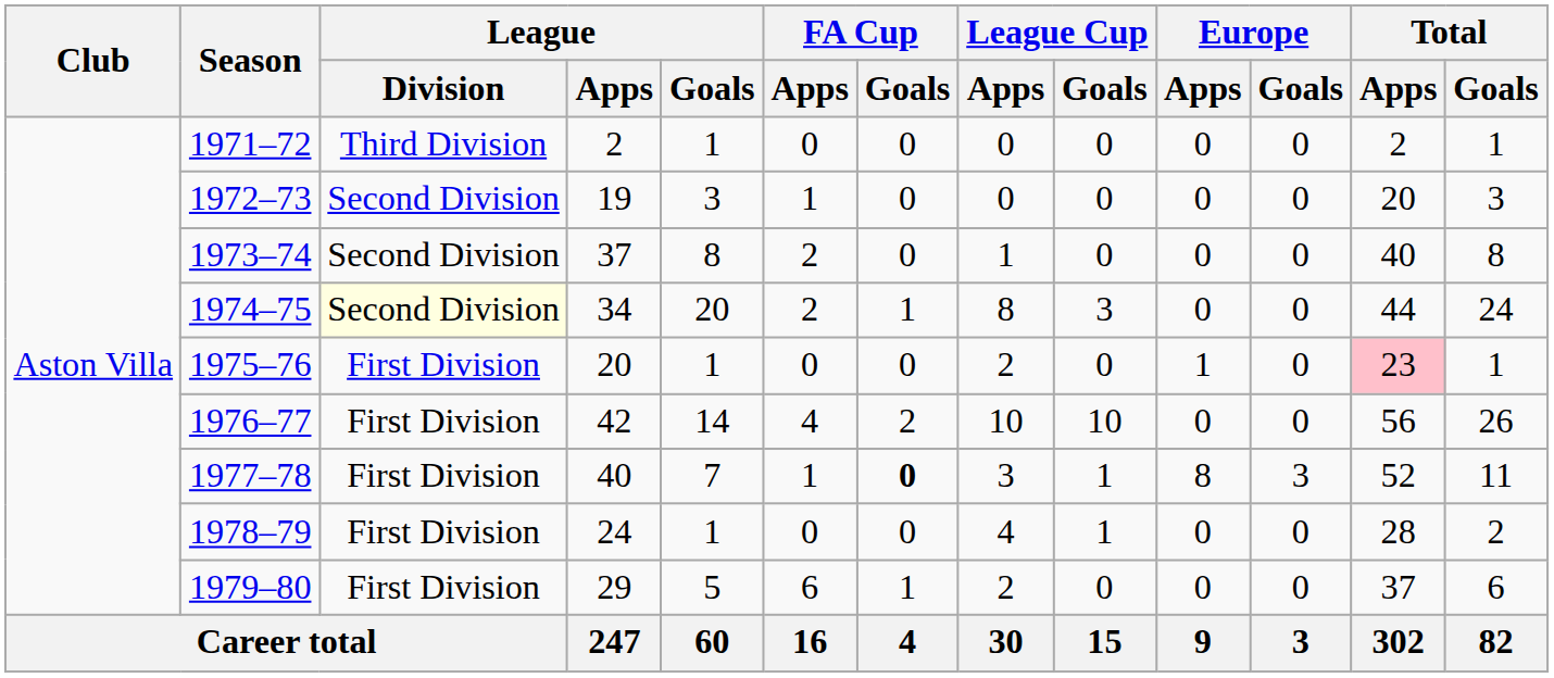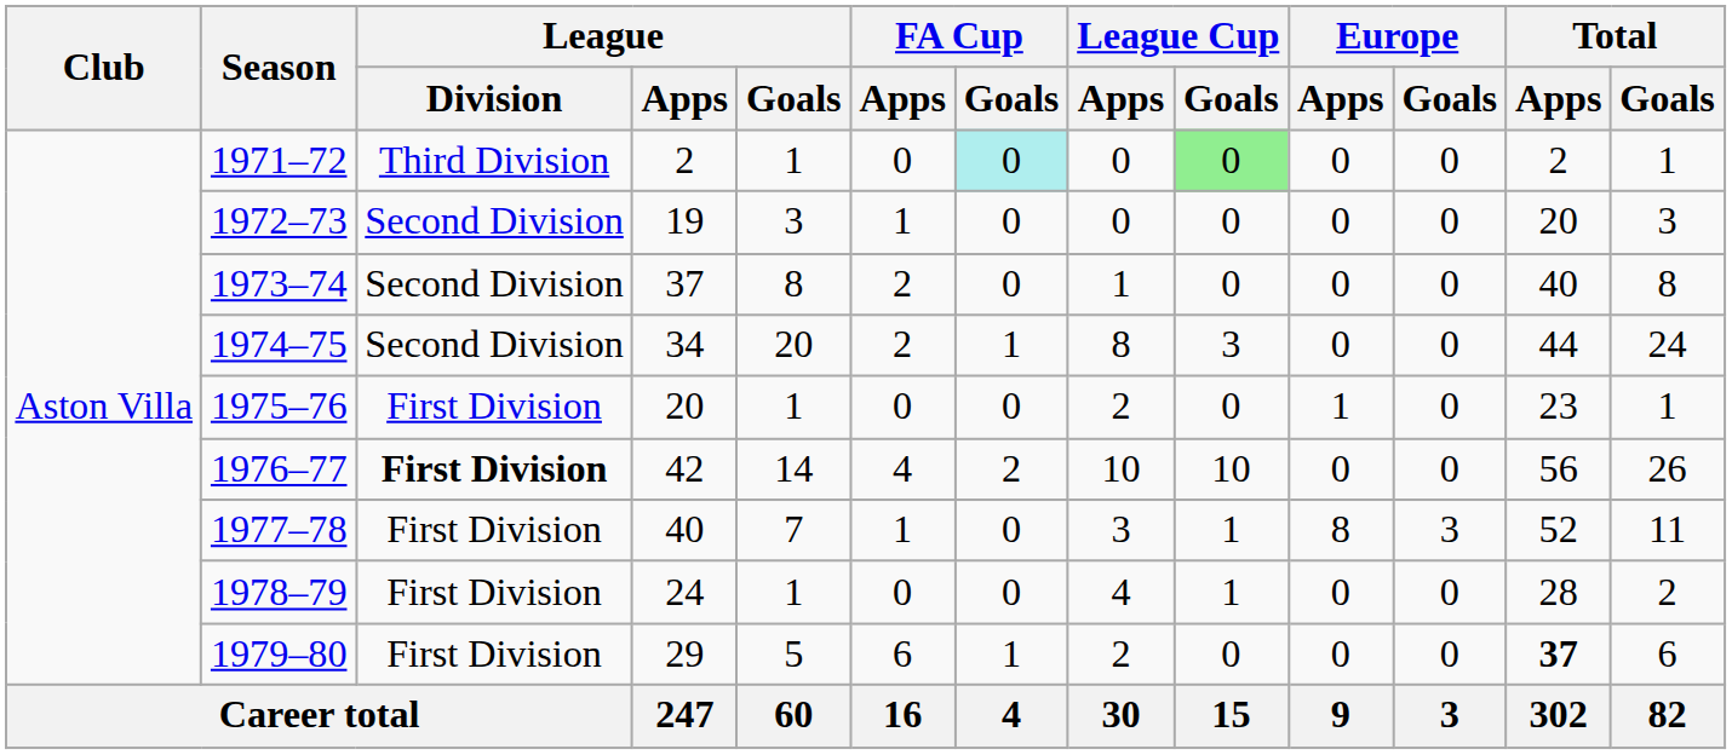1971–72 | FA Cup / Goals: no background -> paleturquoise background
1971–72 | League Cup / Goals: no background -> lightgreen background
1974–75 | League / Division: lightyellow background -> no background
1975–76 | Total / Apps: pink background -> no background
1976–77 | League / Division: normal -> bold
1977–78 | FA Cup / Goals: bold -> normal
1979–80 | Total / Apps: normal -> bold
